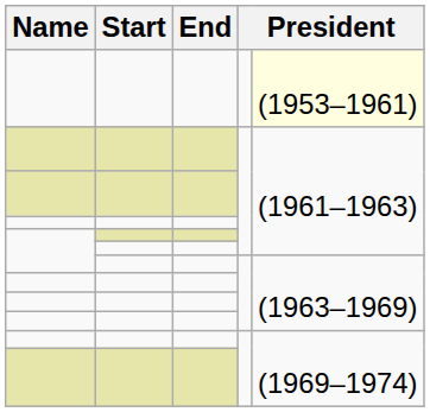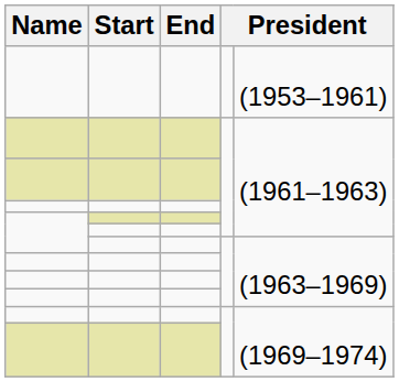row 2 | column 5: lightyellow background -> no background
